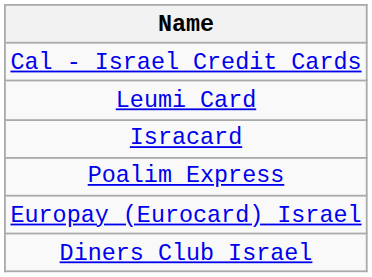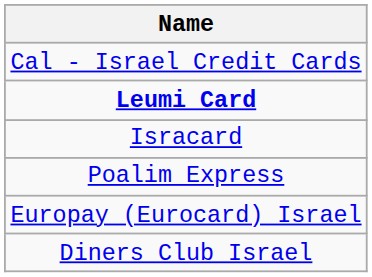row 3 | column 1: normal -> bold
